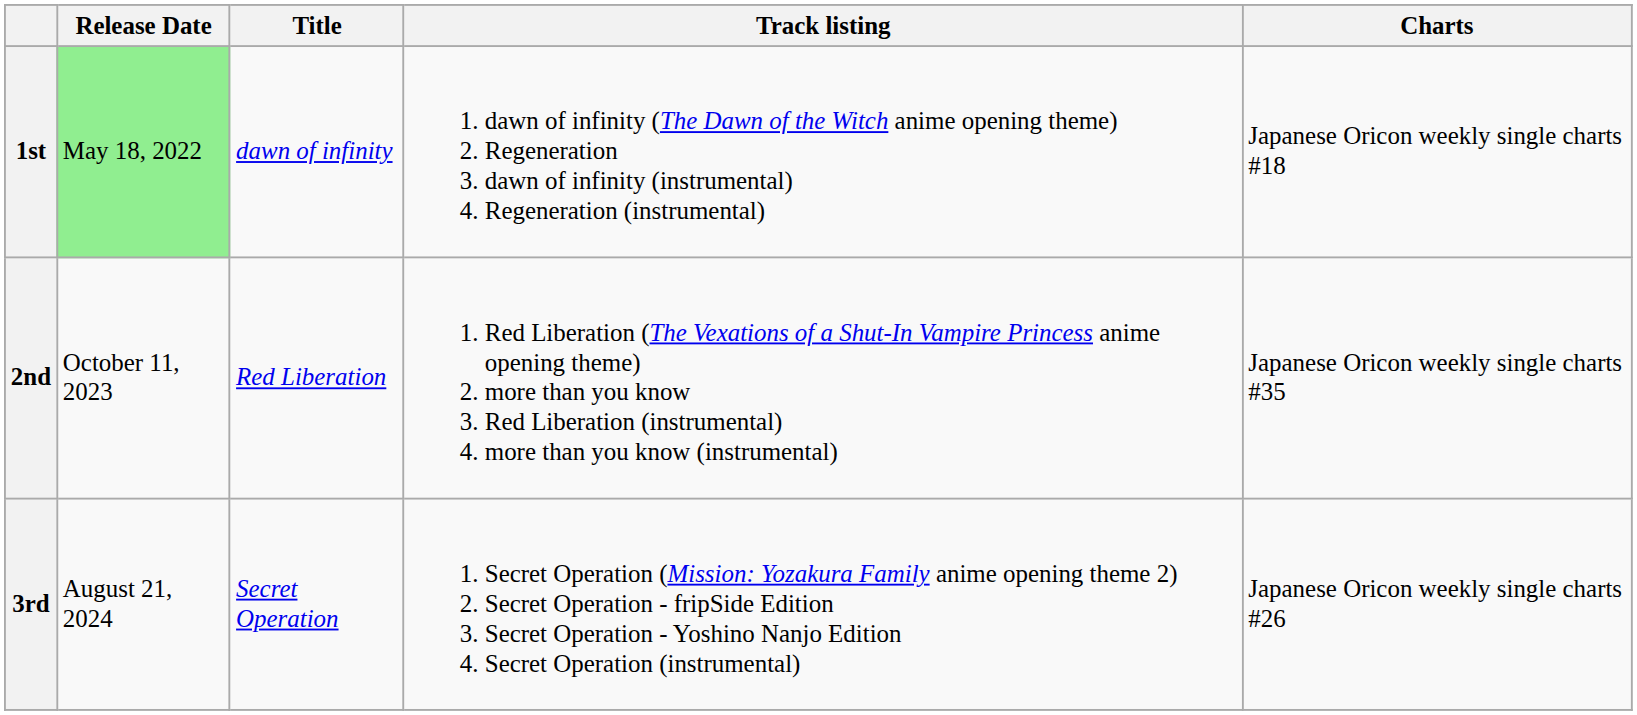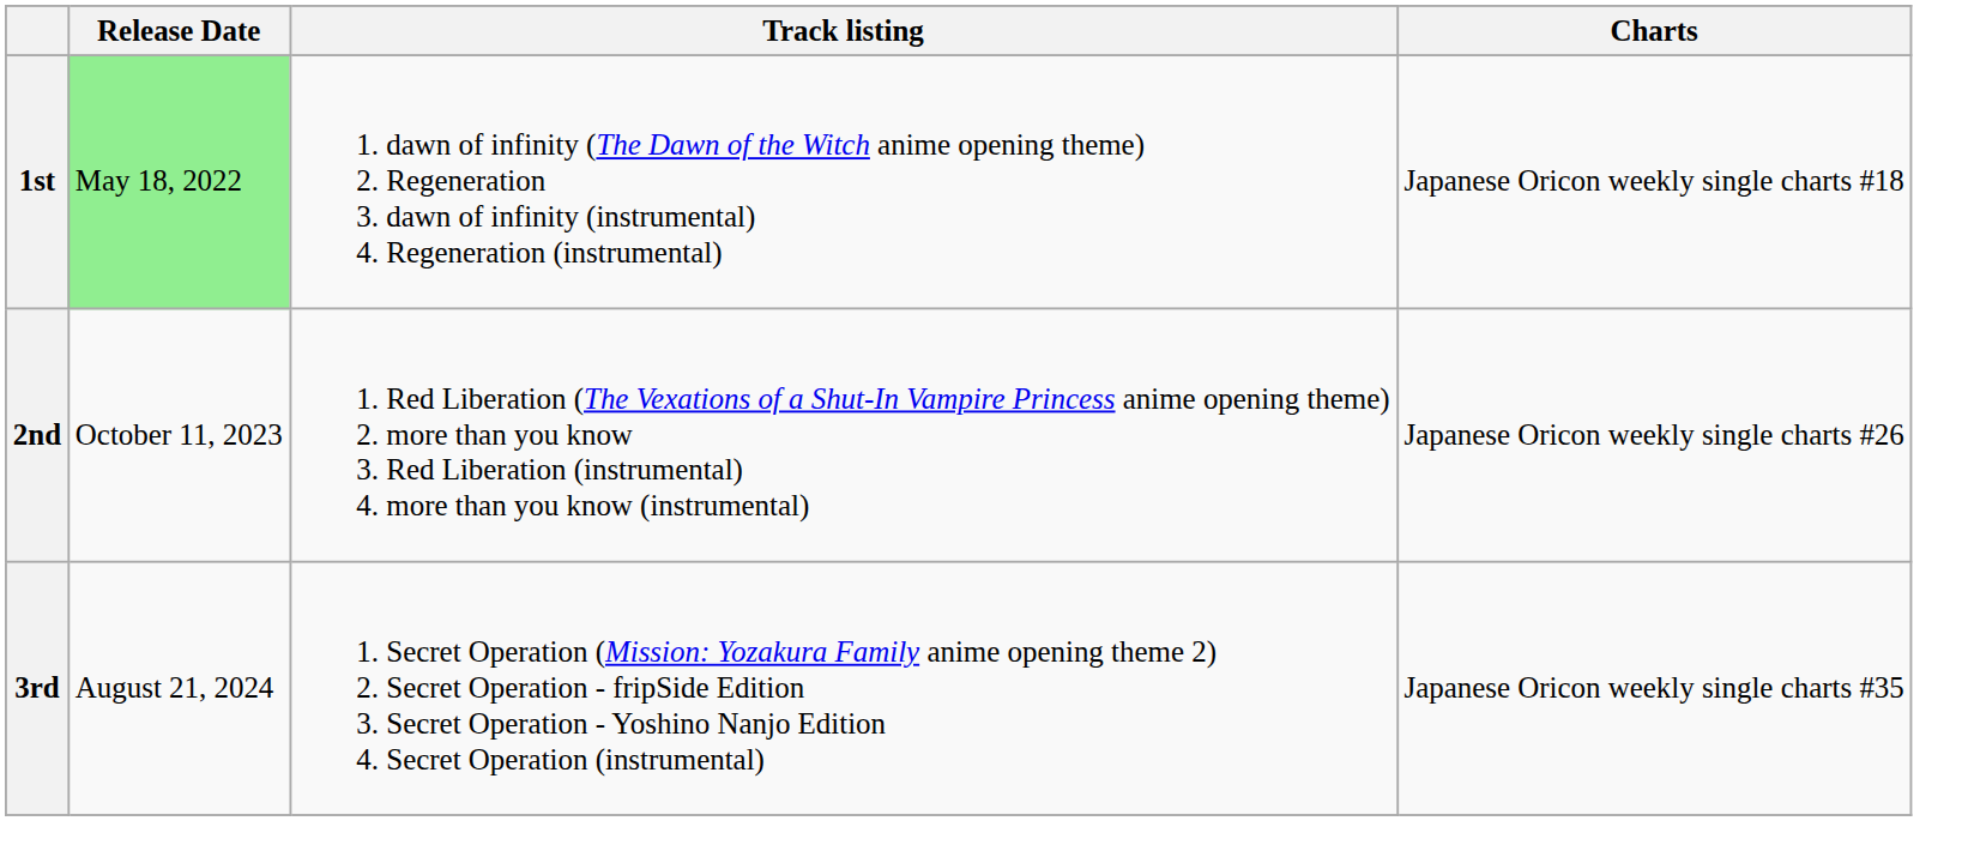- column: Title | dawn of infinity | Red Liberation | Secret Operation
2nd | Charts: Japanese Oricon weekly single charts #35 -> Japanese Oricon weekly single charts #26
3rd | Charts: Japanese Oricon weekly single charts #26 -> Japanese Oricon weekly single charts #35
